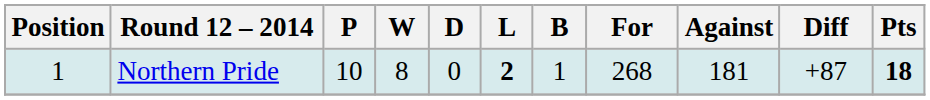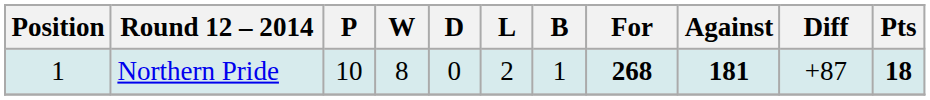Northern Pride | L: bold -> normal
Northern Pride | For: normal -> bold
Northern Pride | Against: normal -> bold
